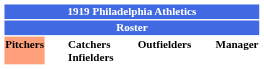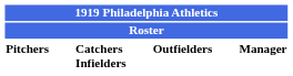Pitchers | column 1: lightsalmon background -> no background
